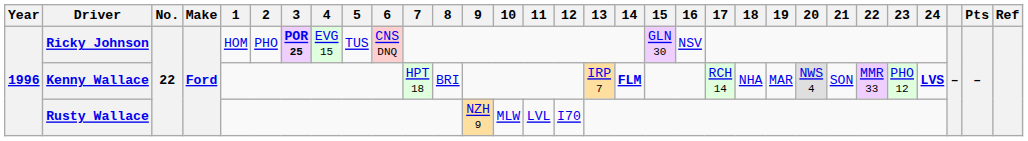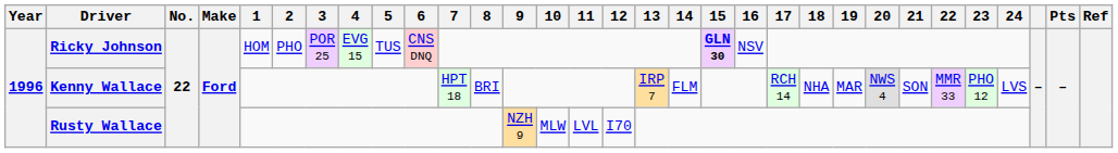Ricky Johnson | 3: bold -> normal
Ricky Johnson | 15: normal -> bold
Kenny Wallace | 14: bold -> normal
Kenny Wallace | 24: bold -> normal
